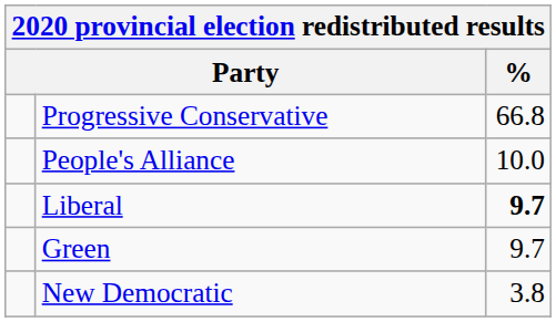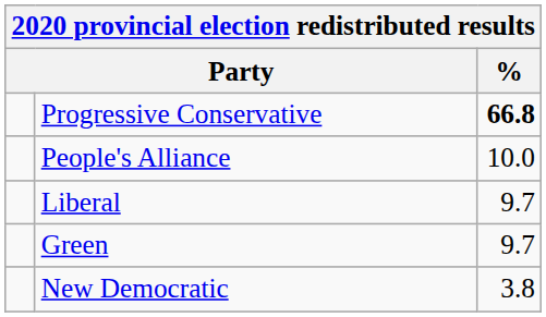Progressive Conservative | %: normal -> bold
Liberal | %: bold -> normal
